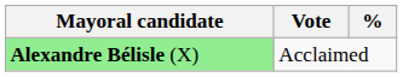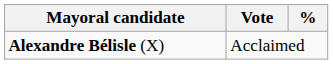Alexandre Bélisle (X) | Mayoral candidate: lightgreen background -> no background
